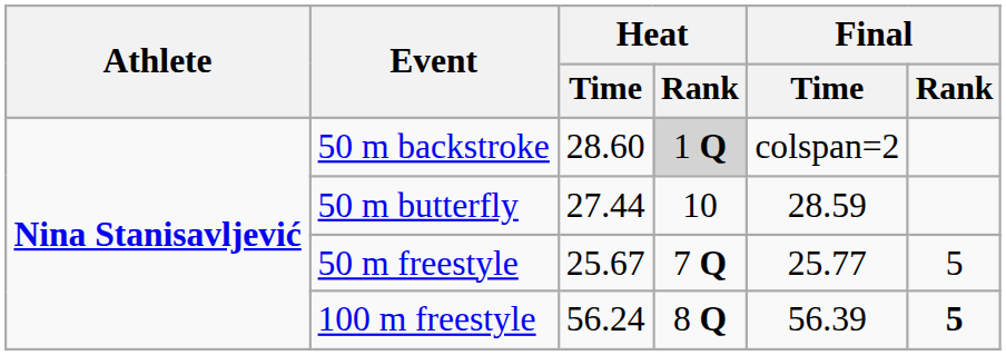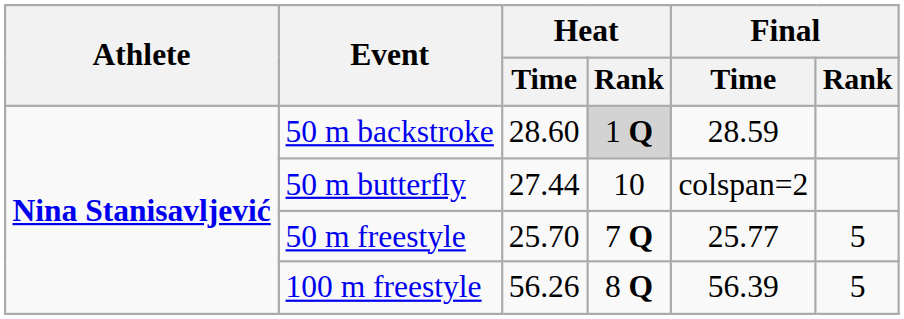50 m backstroke | Final / Time: colspan=2 -> 28.59
50 m butterfly | Final / Time: 28.59 -> colspan=2
50 m freestyle | Heat / Time: 25.67 -> 25.70
100 m freestyle | Heat / Time: 56.24 -> 56.26
100 m freestyle | Final / Rank: bold -> normal
